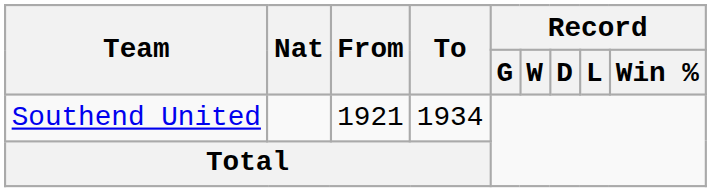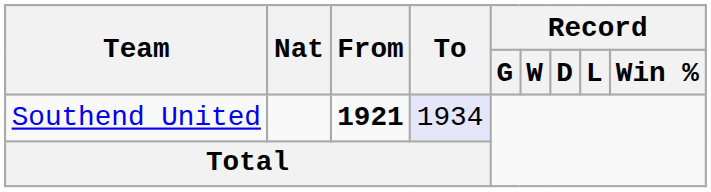Southend United | From: normal -> bold
Southend United | To: no background -> lavender background
